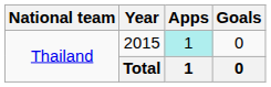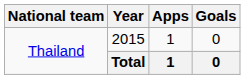Thailand / 2015 | Apps: paleturquoise background -> no background
